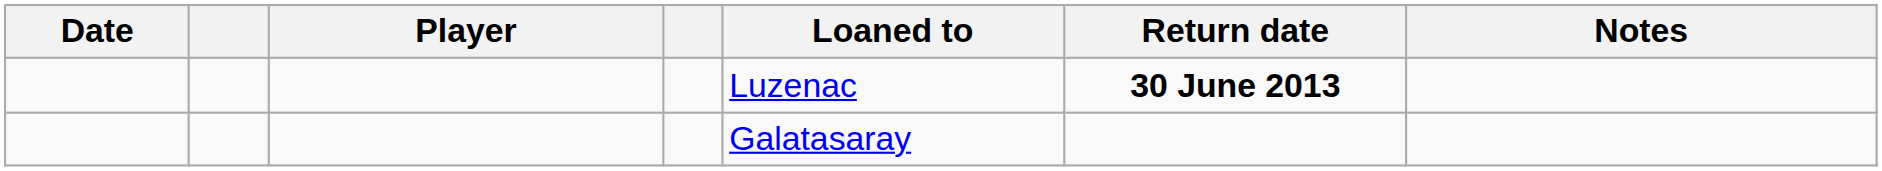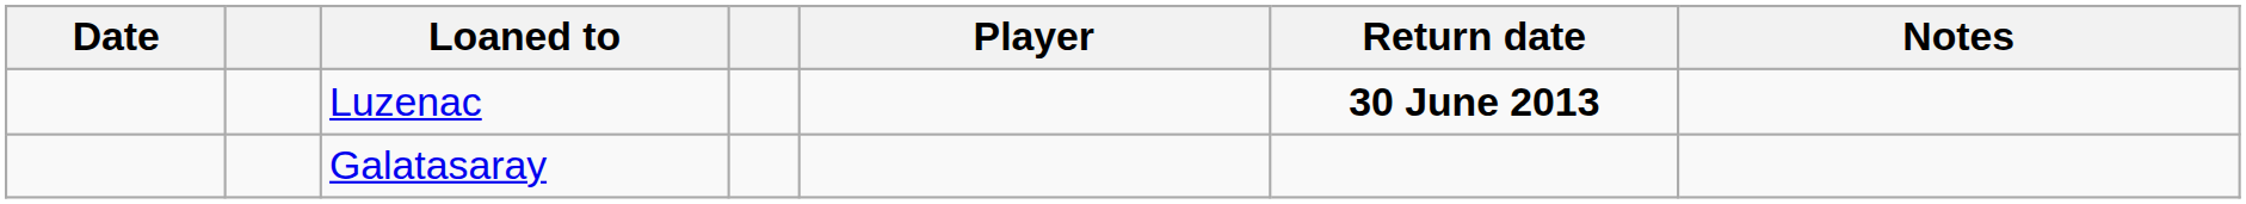columns swapped: Player <-> Loaned to
